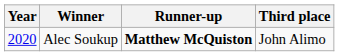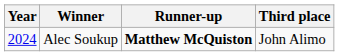Alec Soukup | Year: 2020 -> 2024
